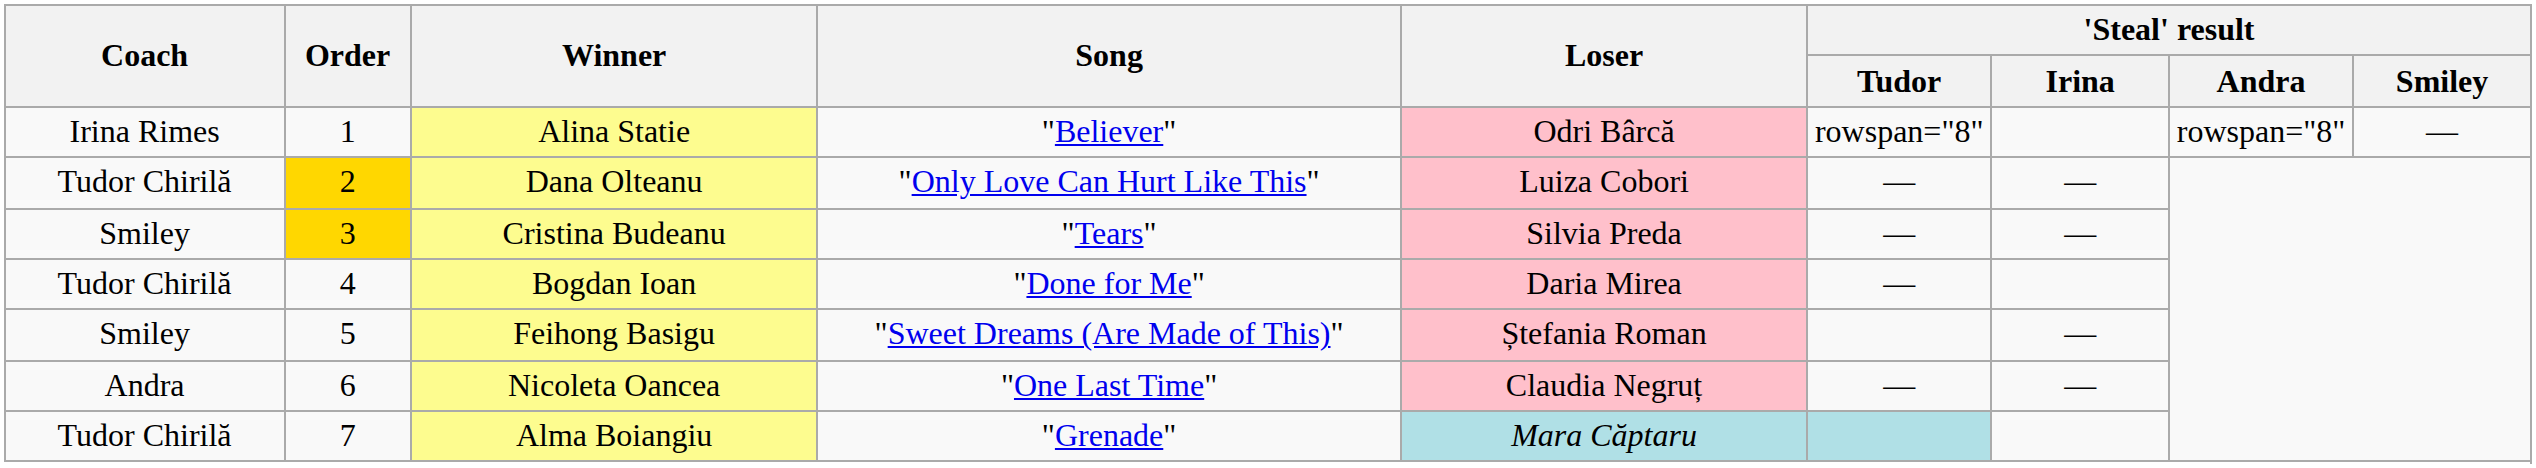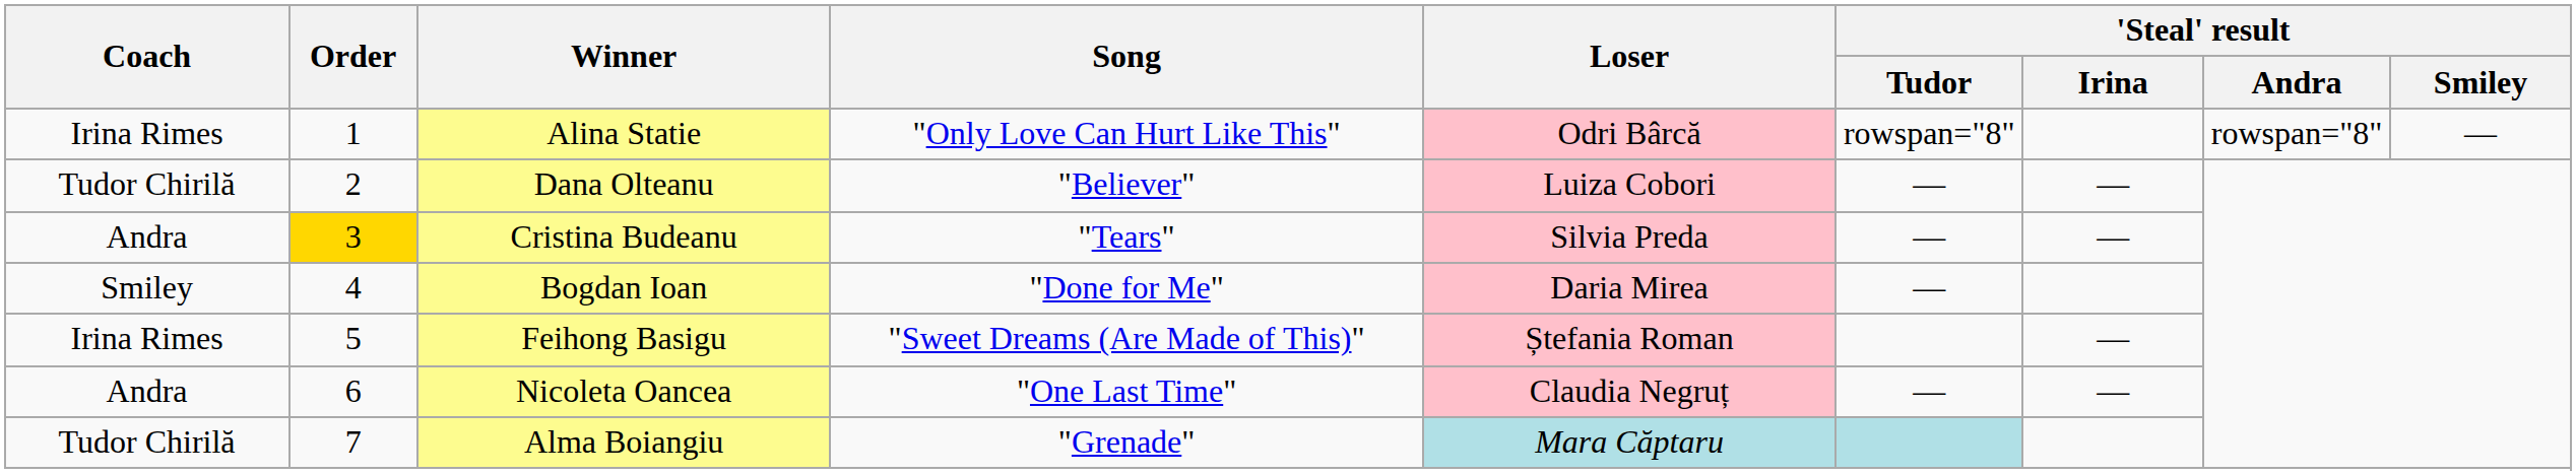Alina Statie | Song: "Believer" -> "Only Love Can Hurt Like This"
Dana Olteanu | Order: gold background -> no background
Dana Olteanu | Song: "Only Love Can Hurt Like This" -> "Believer"
Cristina Budeanu | Coach: Smiley -> Andra
Bogdan Ioan | Coach: Tudor Chirilă -> Smiley
Feihong Basigu | Coach: Smiley -> Irina Rimes
